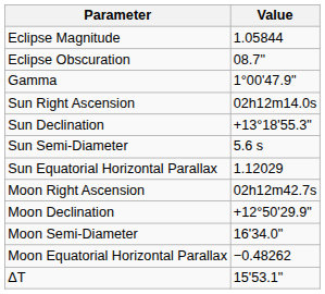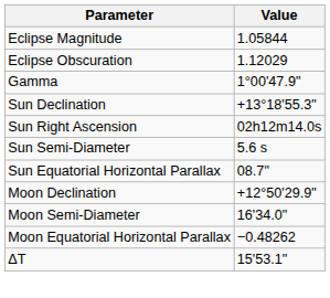Eclipse Obscuration | Value: 08.7" -> 1.12029
rows swapped: Sun Right Ascension <-> Sun Declination
Sun Equatorial Horizontal Parallax | Value: 1.12029 -> 08.7"
- row: Moon Right Ascension | 02h12m42.7s
